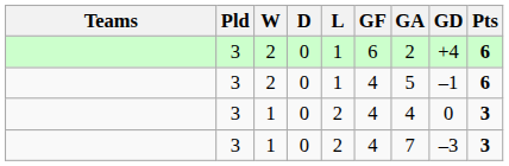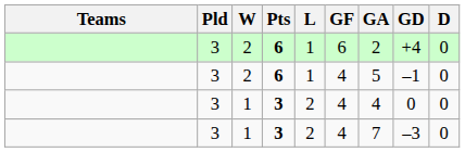columns swapped: D <-> Pts
